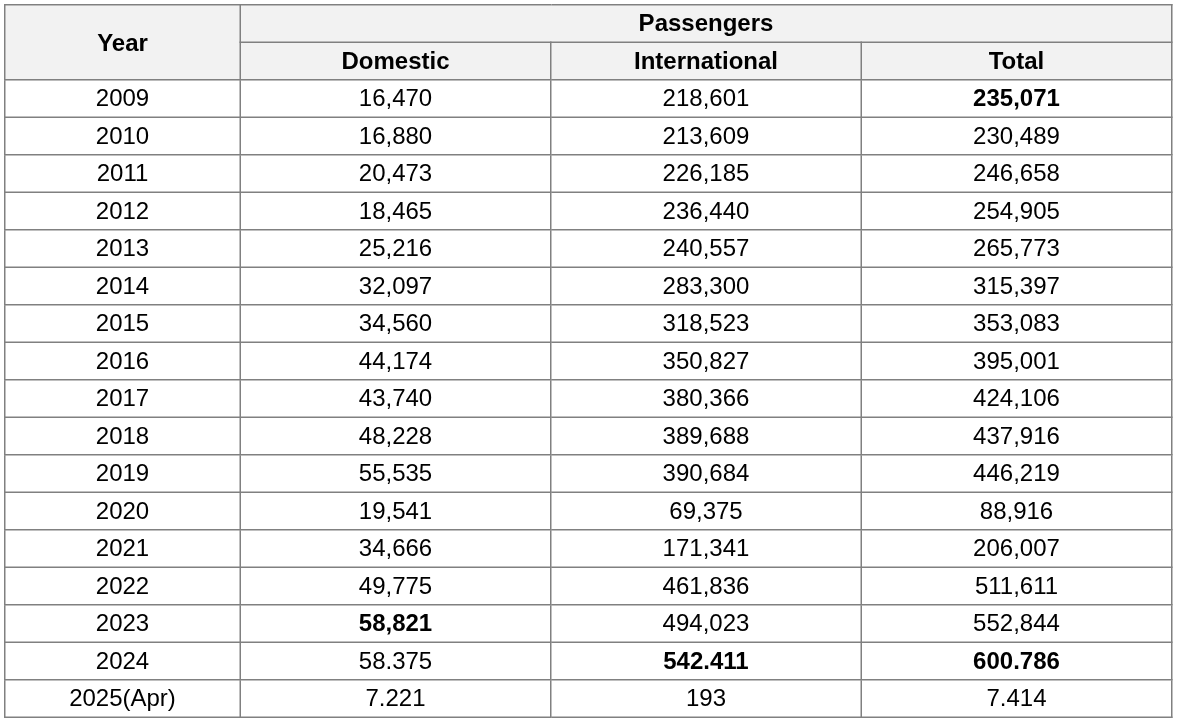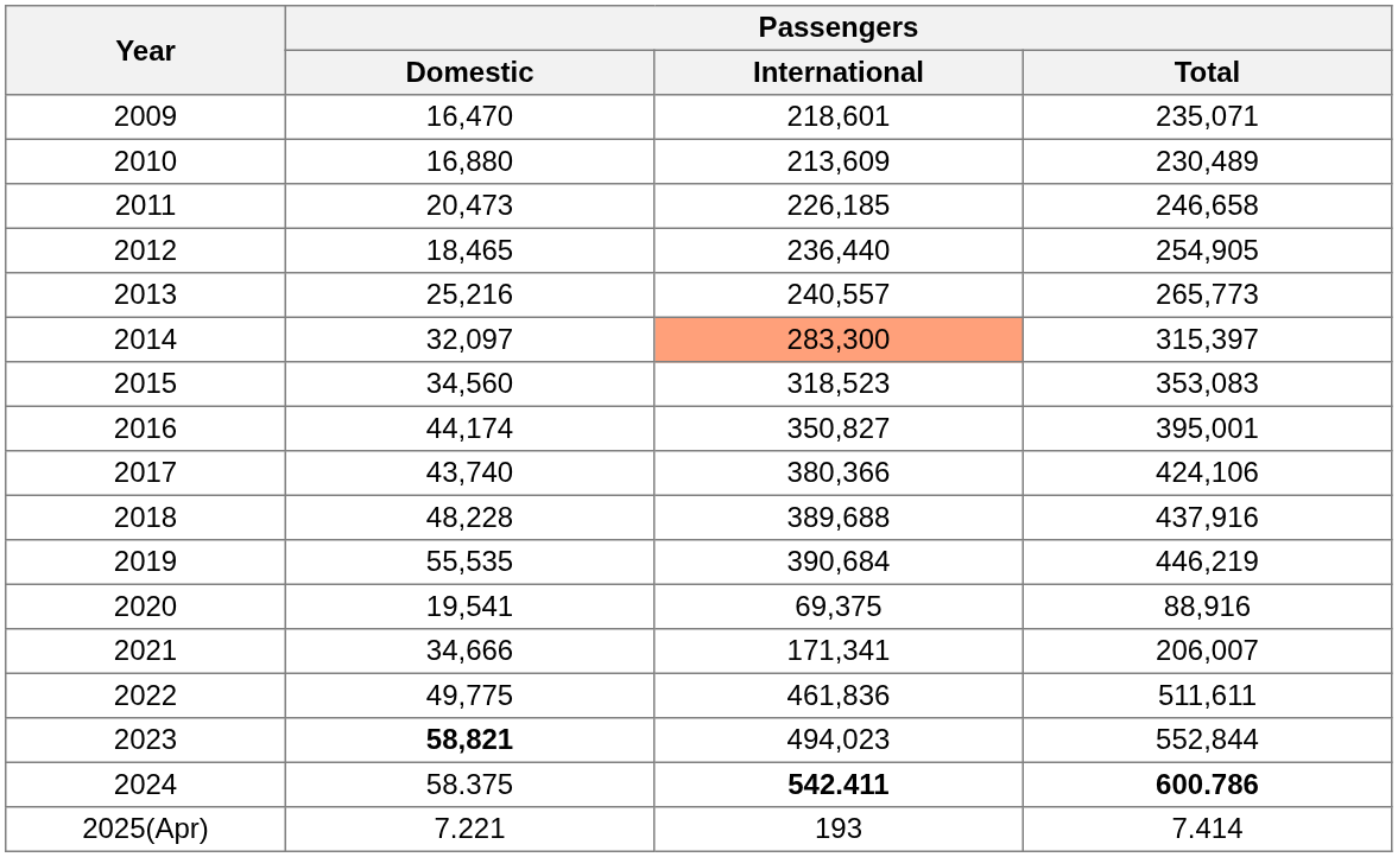2009 | Passengers / Total: bold -> normal
2014 | Passengers / International: no background -> lightsalmon background
